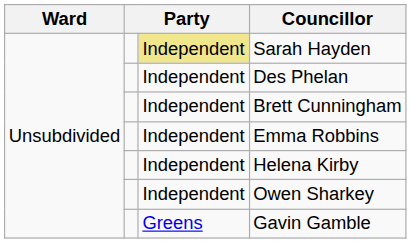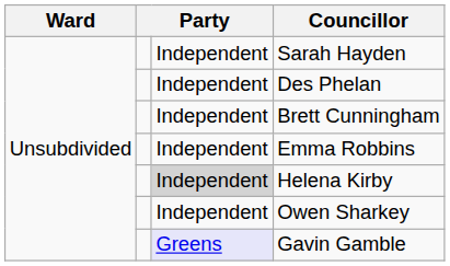Sarah Hayden | column 3: khaki background -> no background
Helena Kirby | column 3: no background -> lightgrey background
Gavin Gamble | column 3: no background -> lavender background
